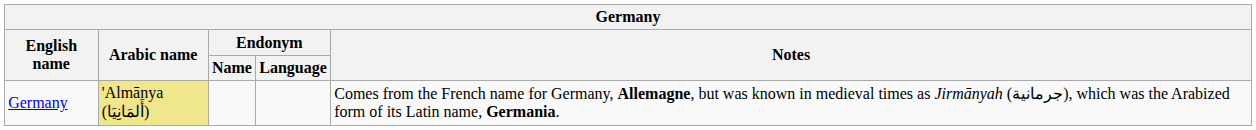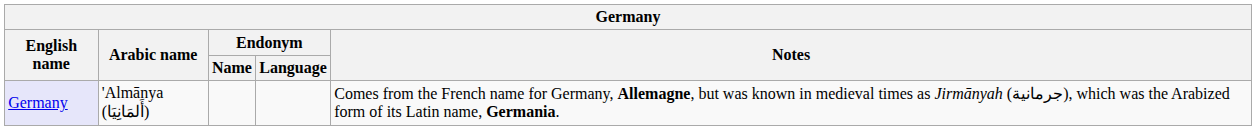row 4 | English name: no background -> lavender background
row 4 | Arabic name: khaki background -> no background
